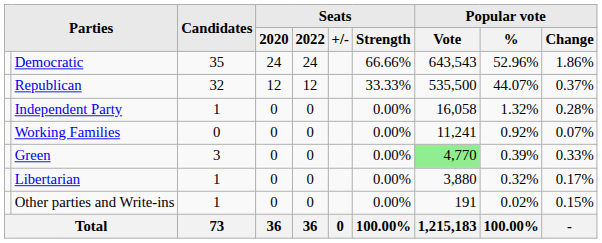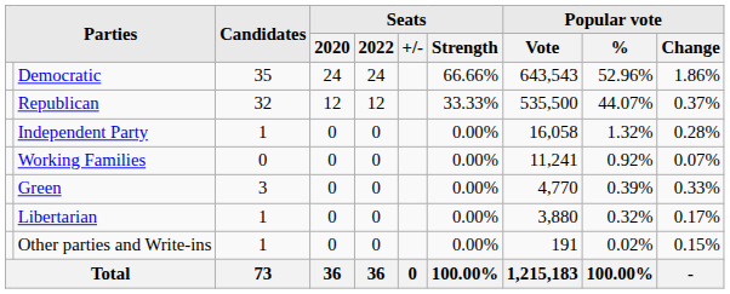Green | Popular vote / Vote: lightgreen background -> no background
